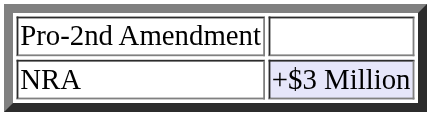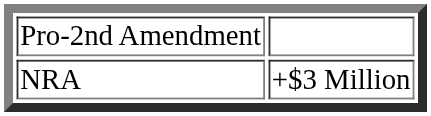NRA | column 2: lavender background -> no background
